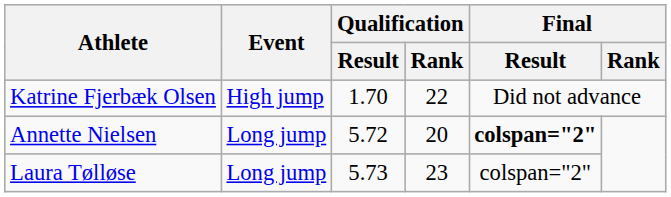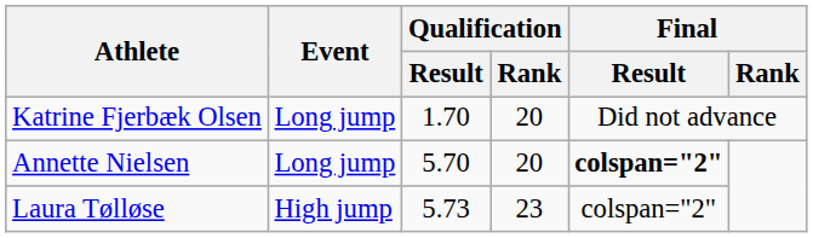Katrine Fjerbæk Olsen | Event: High jump -> Long jump
Katrine Fjerbæk Olsen | Qualification / Rank: 22 -> 20
Annette Nielsen | Qualification / Result: 5.72 -> 5.70
Laura Tølløse | Event: Long jump -> High jump
